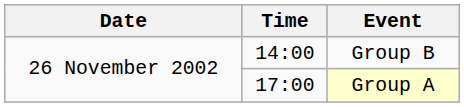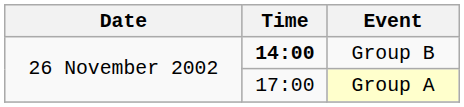Group B | Time: normal -> bold
